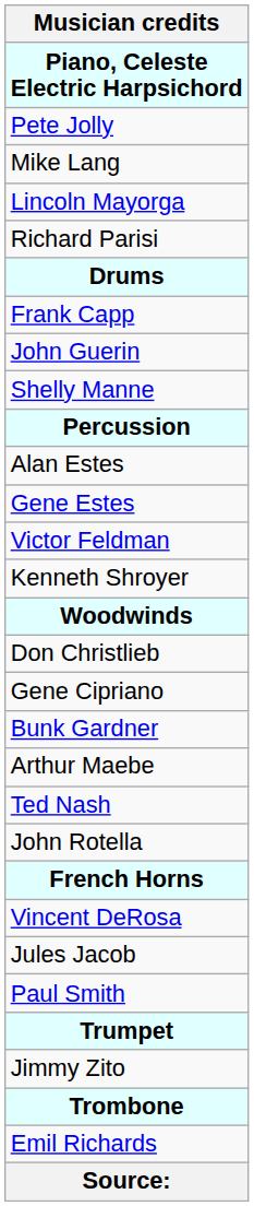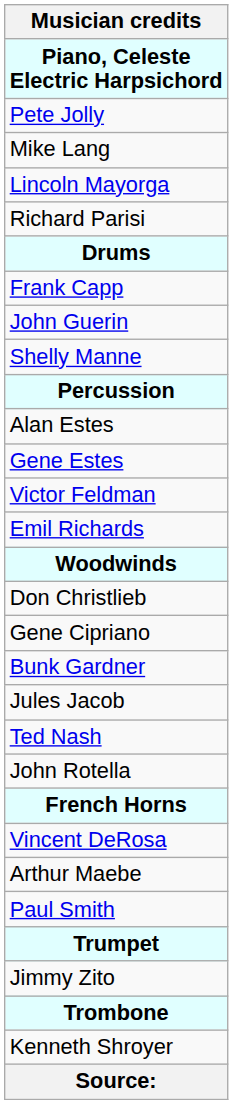row 15 | column 1: Kenneth Shroyer -> Emil Richards
row 20 | column 1: Arthur Maebe -> Jules Jacob
row 25 | column 1: Jules Jacob -> Arthur Maebe
row 30 | column 1: Emil Richards -> Kenneth Shroyer
